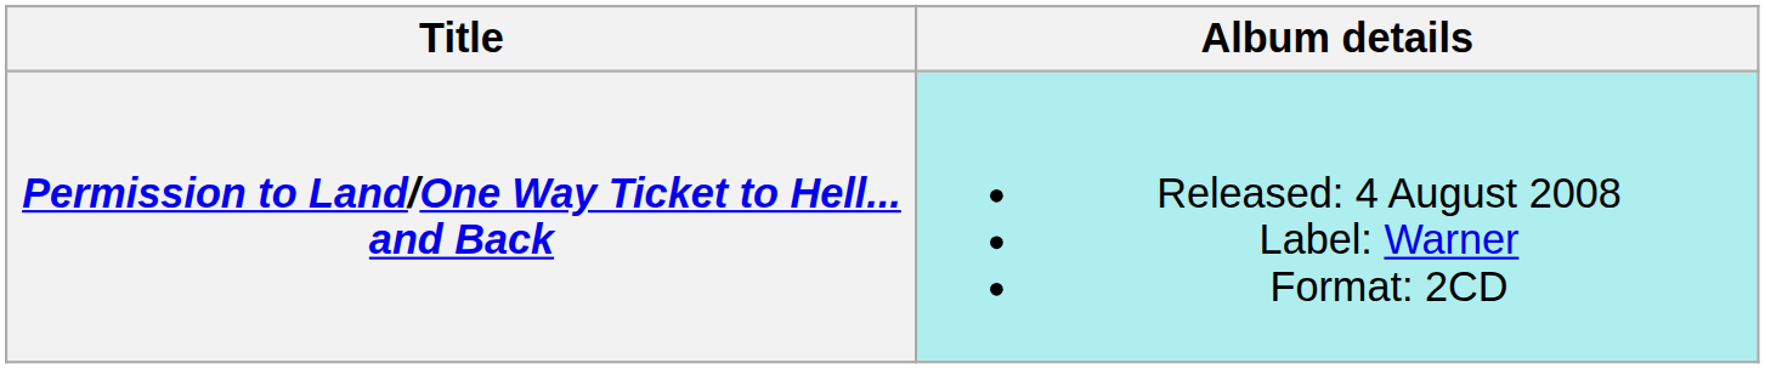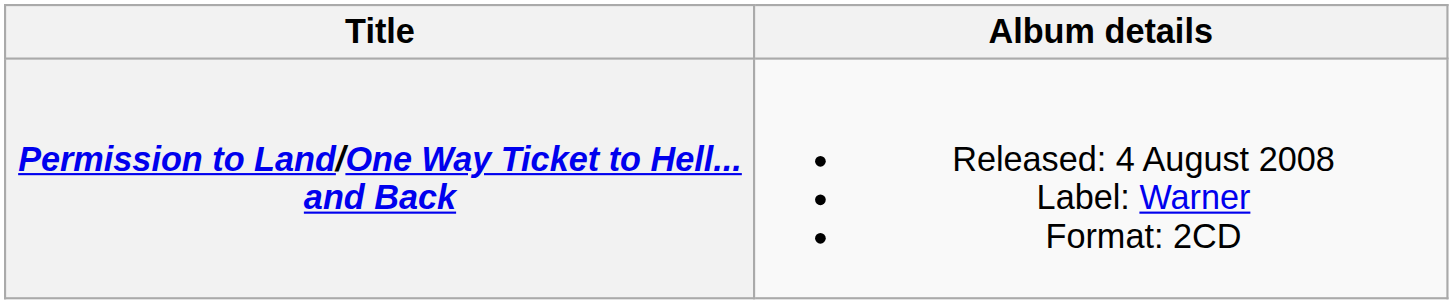Permission to Land/One Way Ticket to Hell... and Back | Album details: paleturquoise background -> no background
